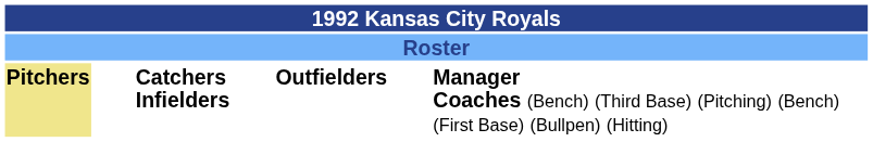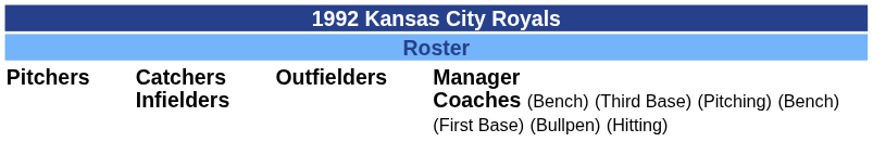Pitchers | column 1: khaki background -> no background
